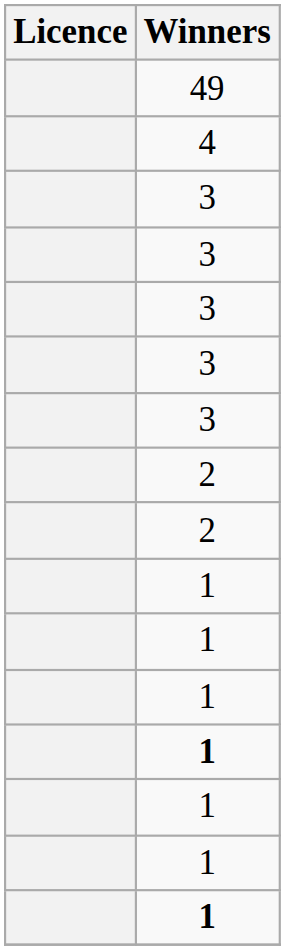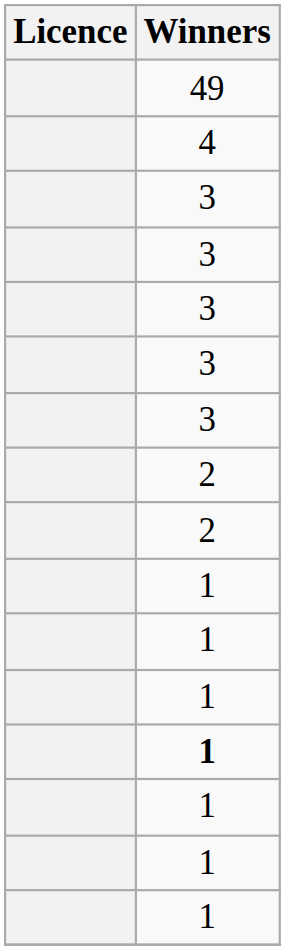row 17 | Winners: bold -> normal
